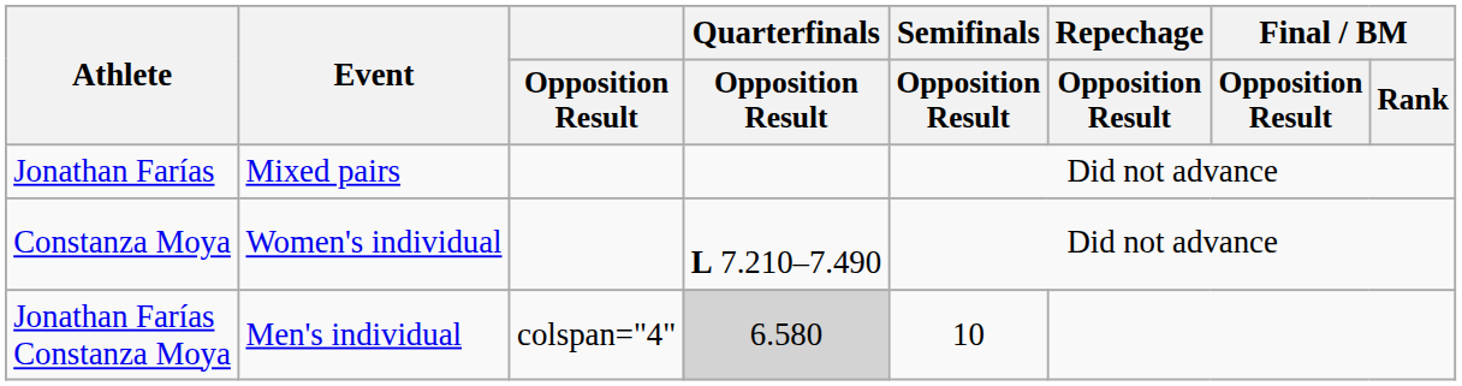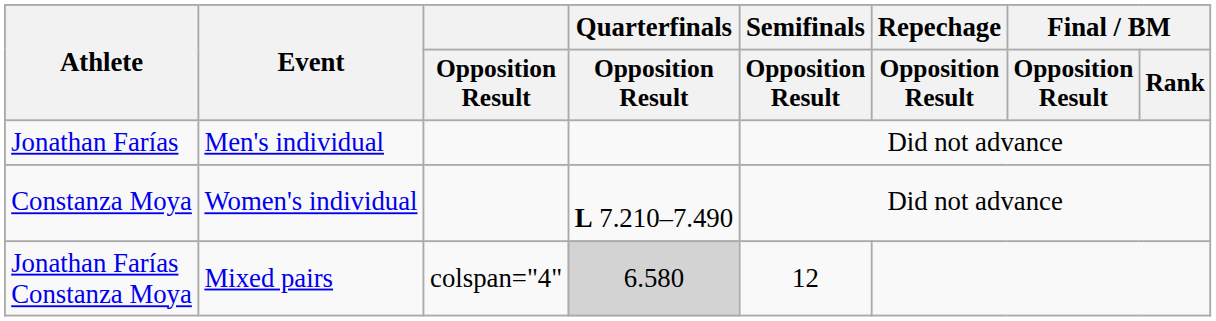Jonathan Farías | Event: Mixed pairs -> Men's individual
Jonathan Farías Constanza Moya | Event: Men's individual -> Mixed pairs
Jonathan Farías Constanza Moya | Semifinals / Opposition Result: 10 -> 12
